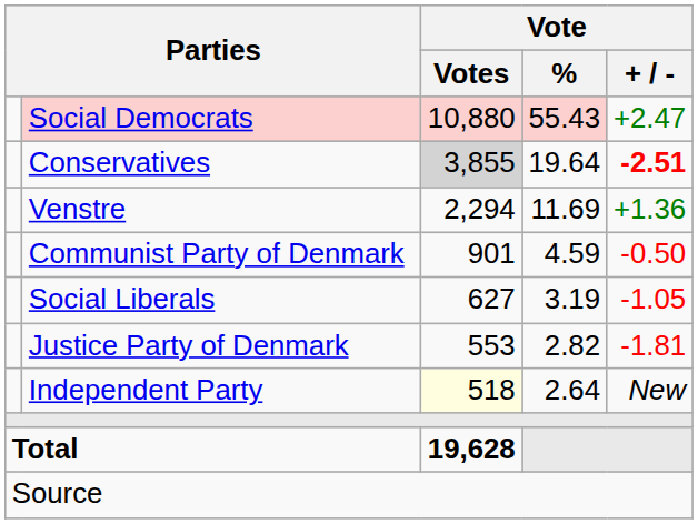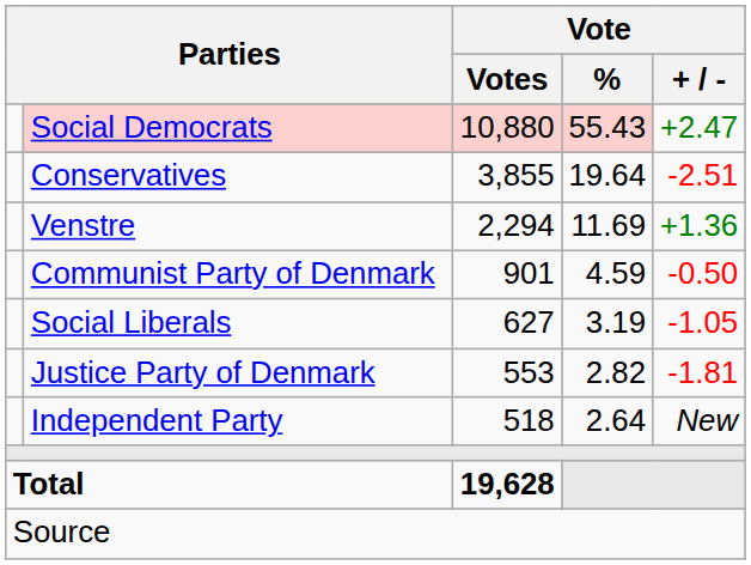Conservatives | Vote / Votes: lightgrey background -> no background
Conservatives | Vote / + / -: bold -> normal
Independent Party | Vote / Votes: lightyellow background -> no background
